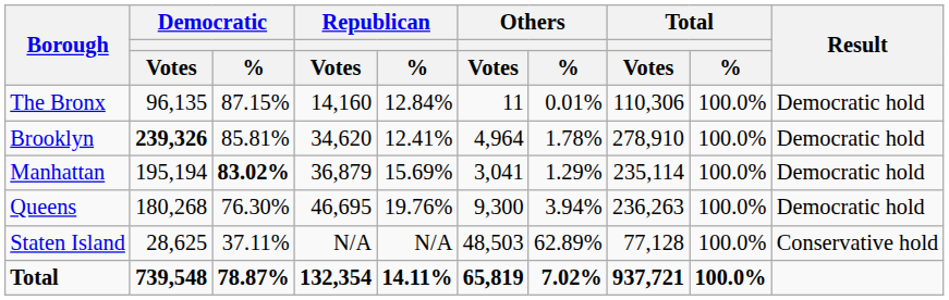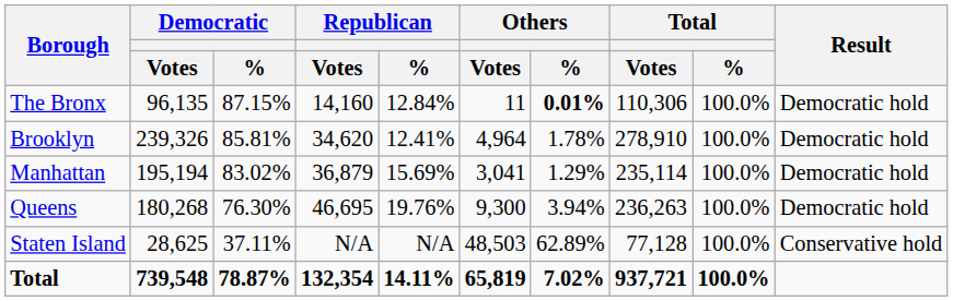The Bronx | Others / %: normal -> bold
Brooklyn | Democratic / Votes: bold -> normal
Manhattan | Democratic / %: bold -> normal
